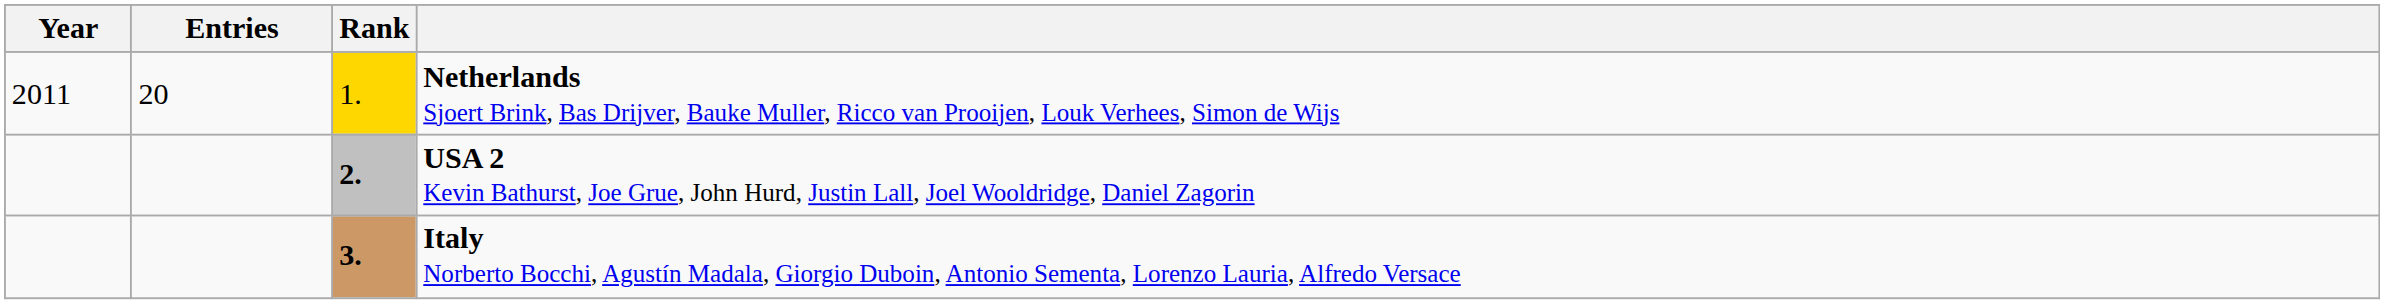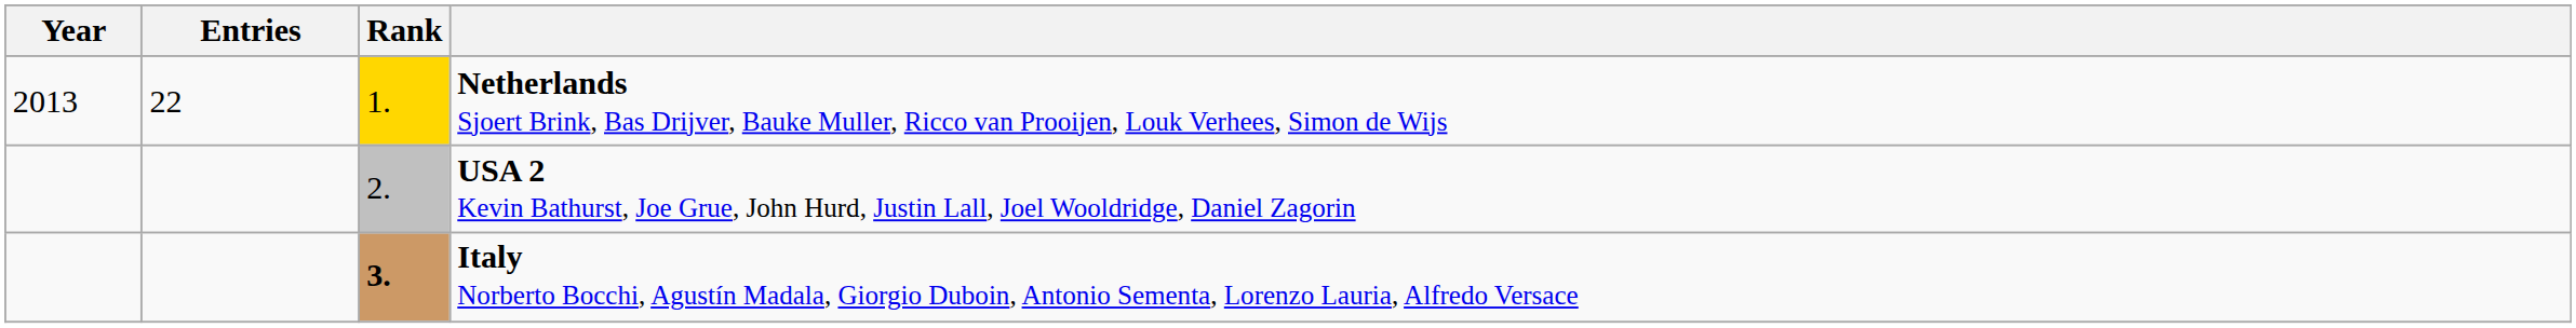row 2 | Year: 2011 -> 2013
row 2 | Entries: 20 -> 22
row 3 | Rank: bold -> normal
